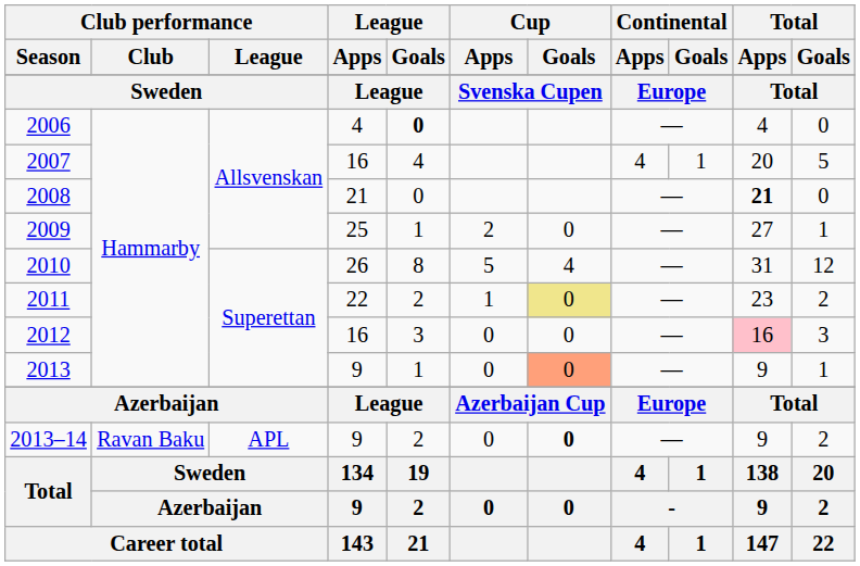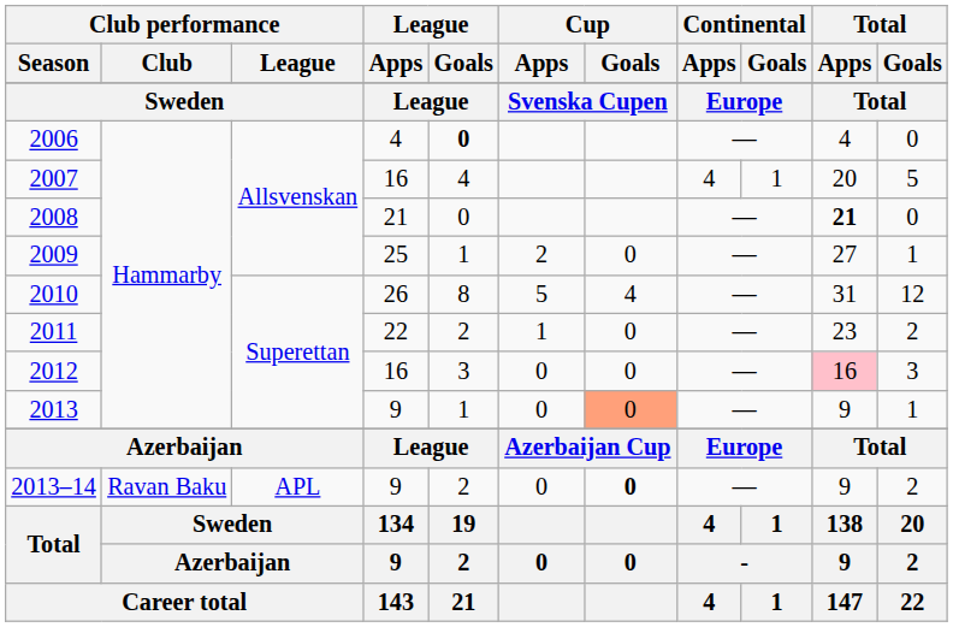2011 | Cup / Goals: khaki background -> no background
